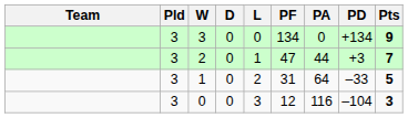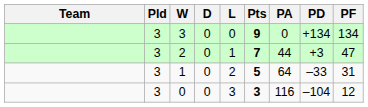columns swapped: PF <-> Pts
